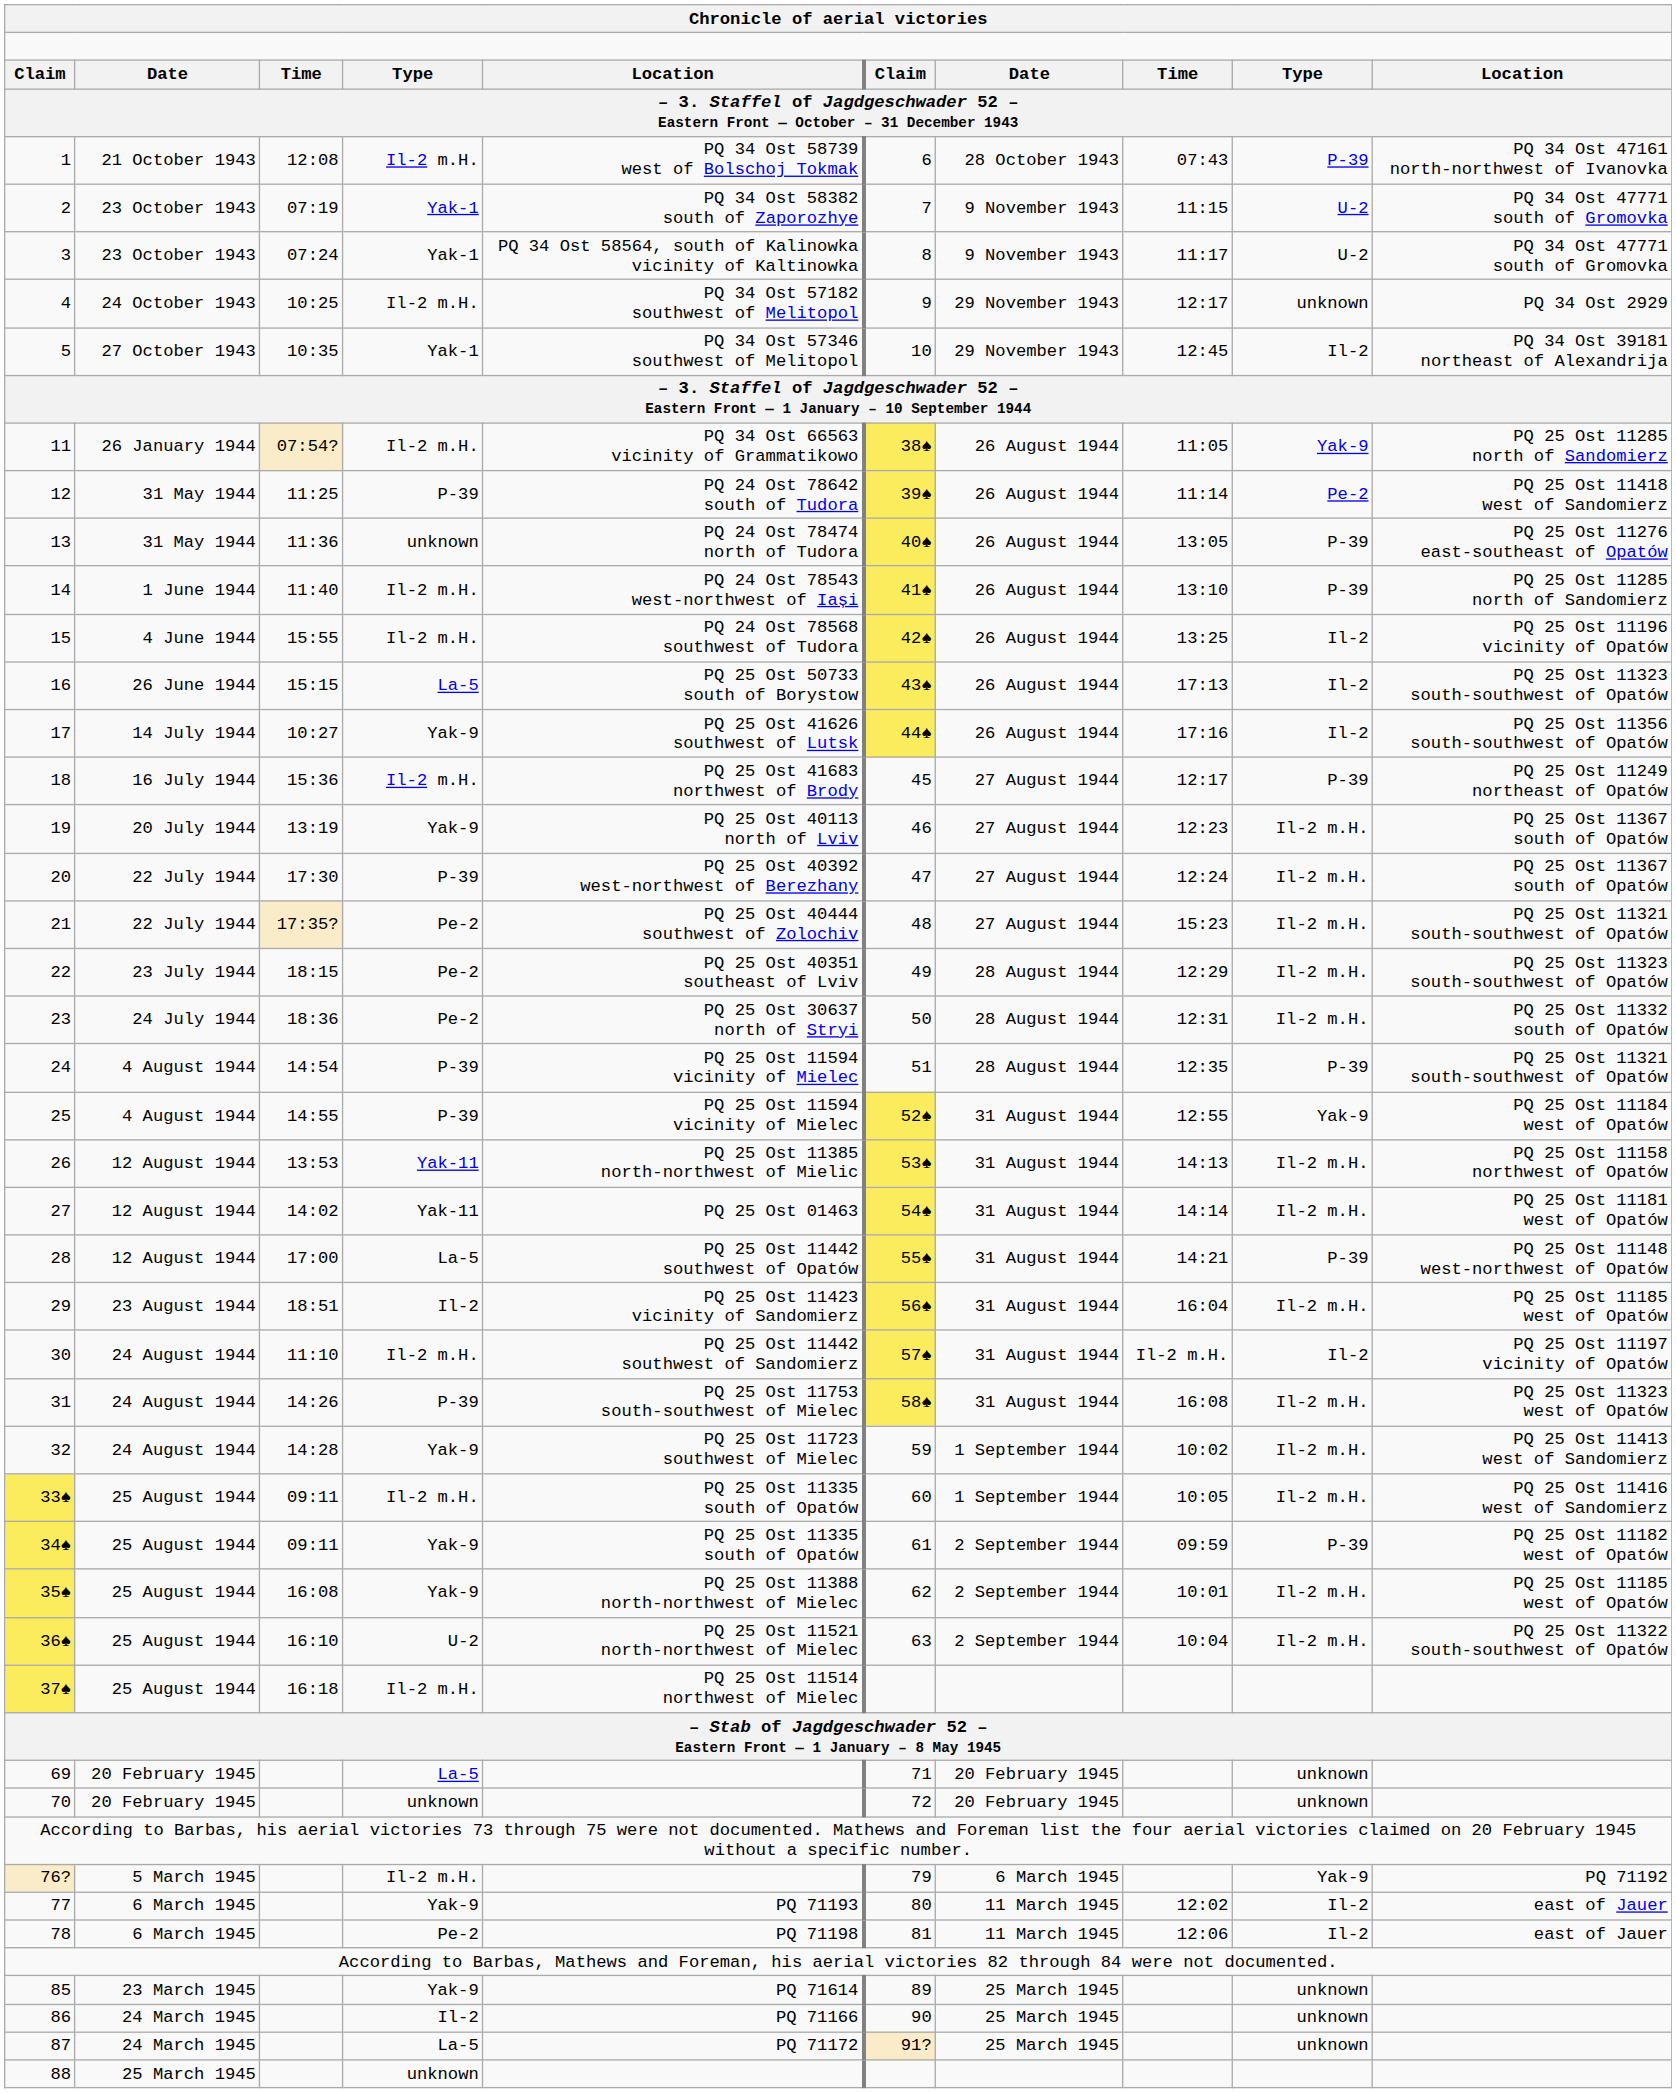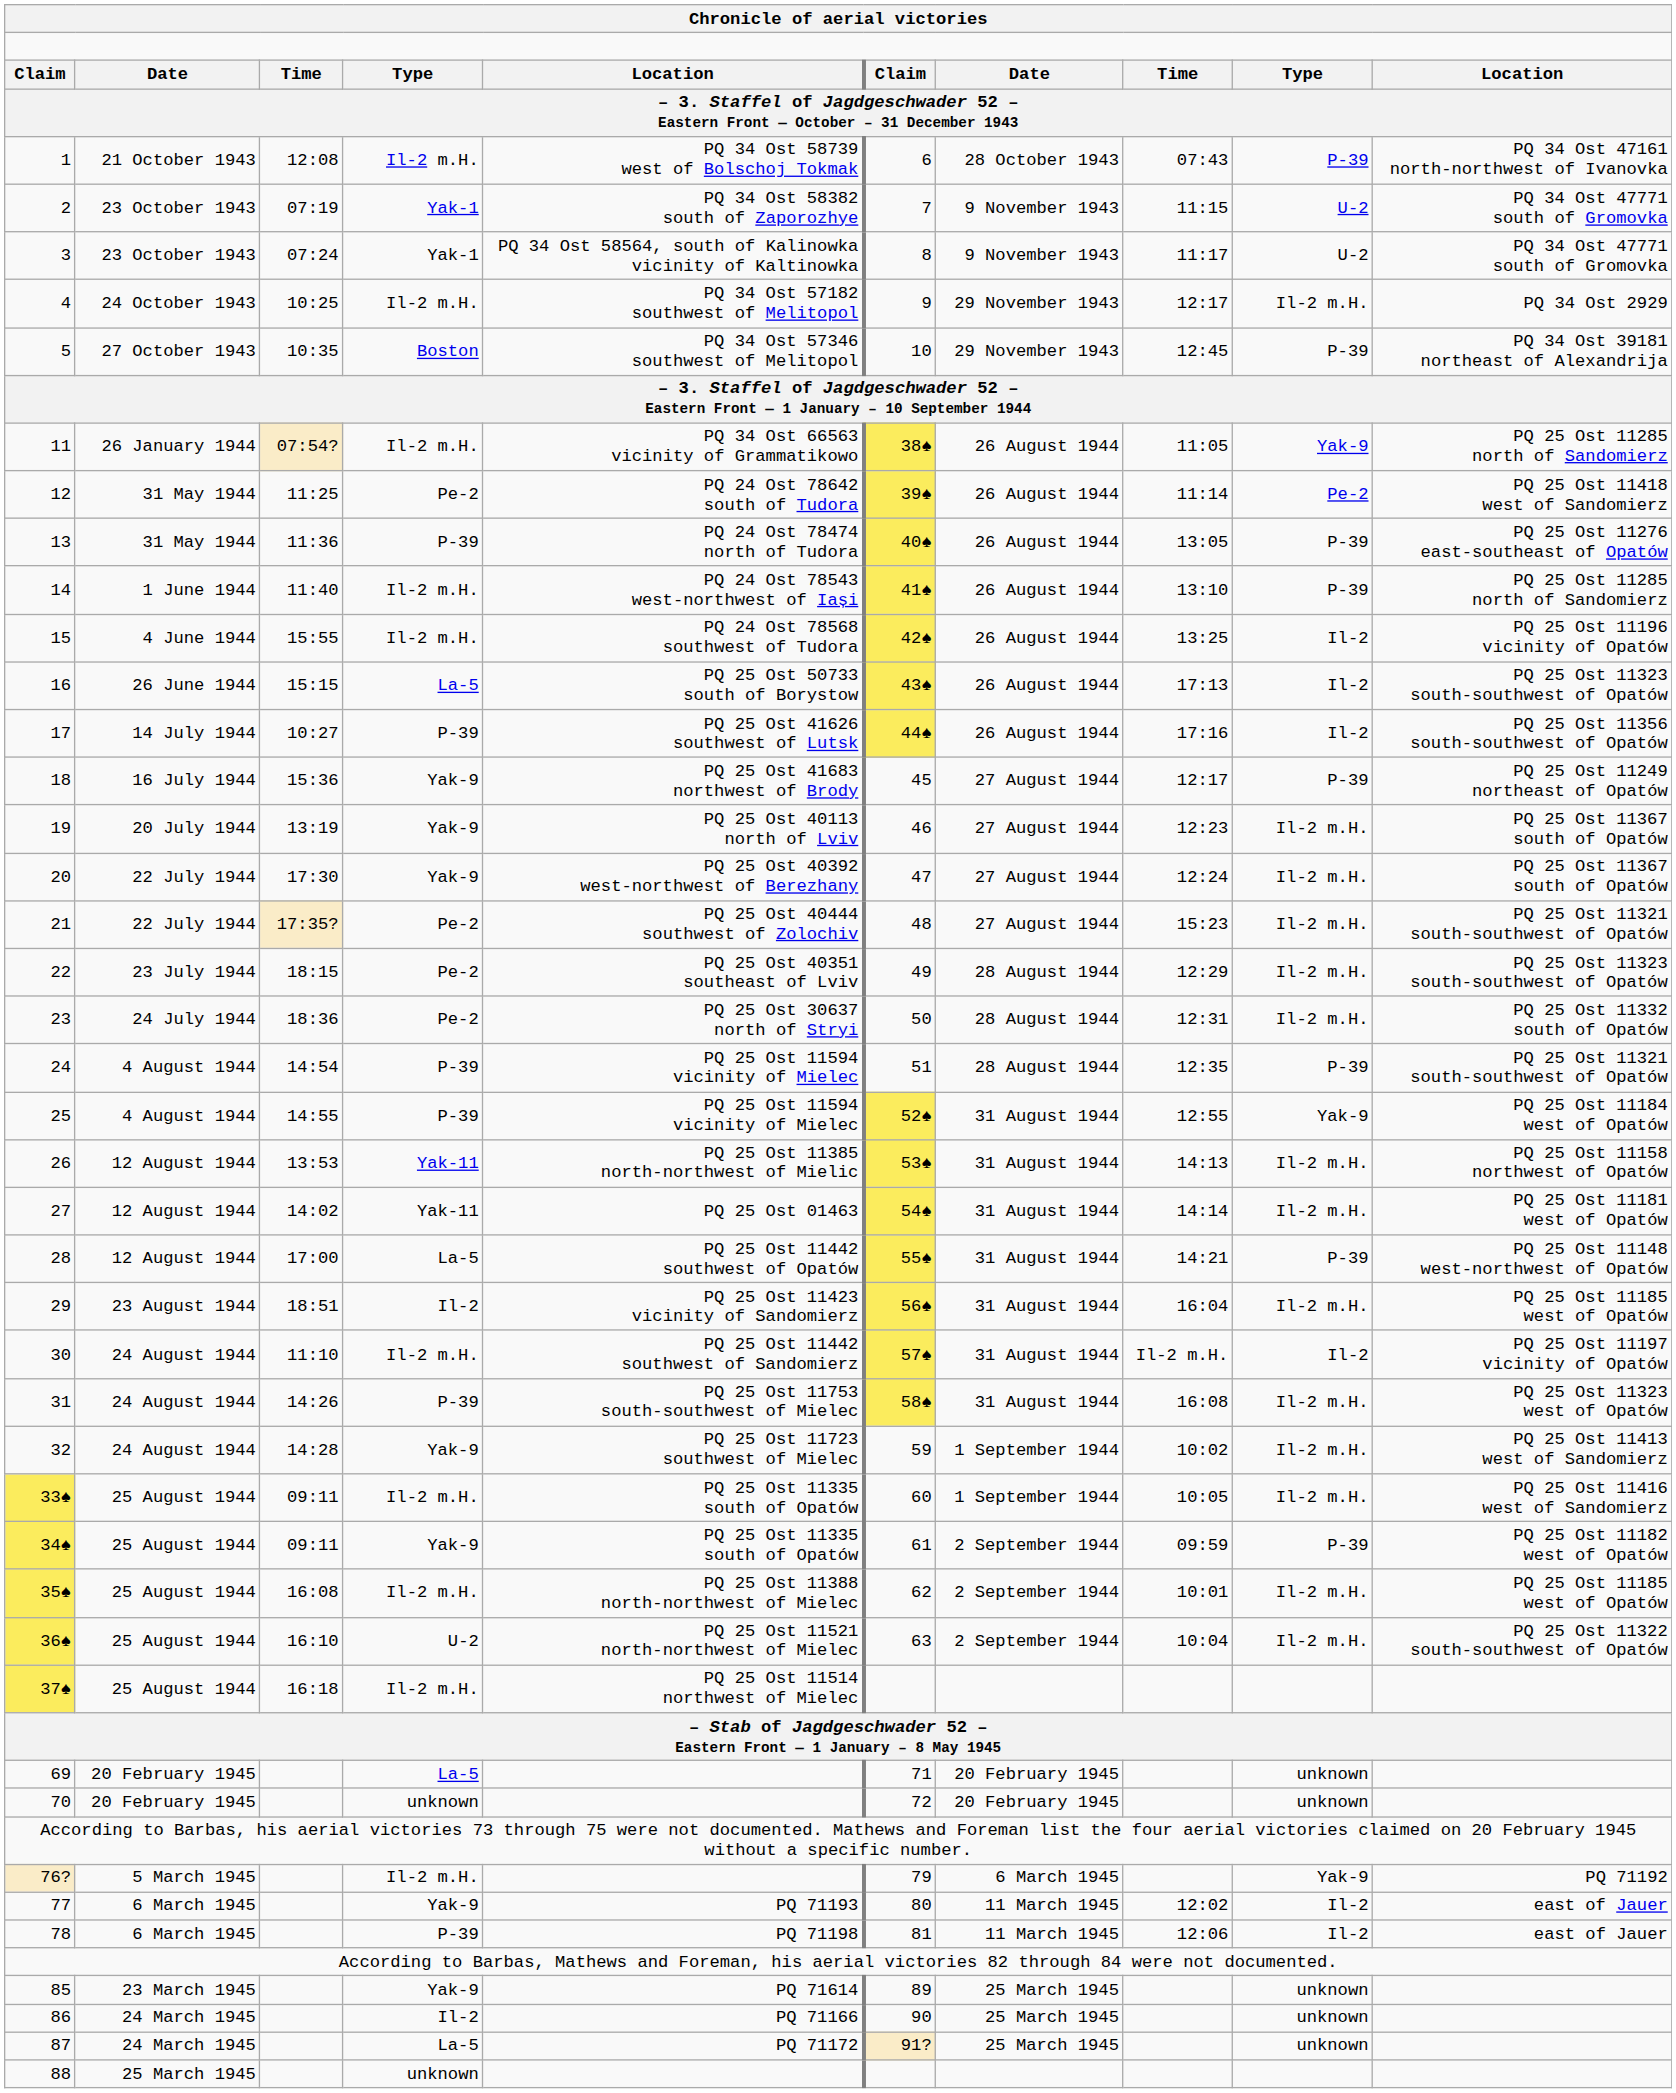4 | column 9: unknown -> Il-2 m.H.
5 | column 4: Yak-1 -> Boston
5 | column 9: Il-2 -> P-39
12 | column 4: P-39 -> Pe-2
13 | column 4: unknown -> P-39
17 | column 4: Yak-9 -> P-39
18 | column 4: Il-2 m.H. -> Yak-9
20 | column 4: P-39 -> Yak-9
35♠ | column 4: Yak-9 -> Il-2 m.H.
78 | column 4: Pe-2 -> P-39
